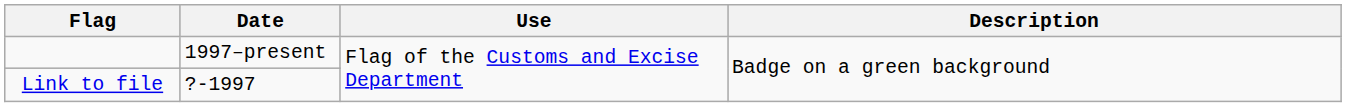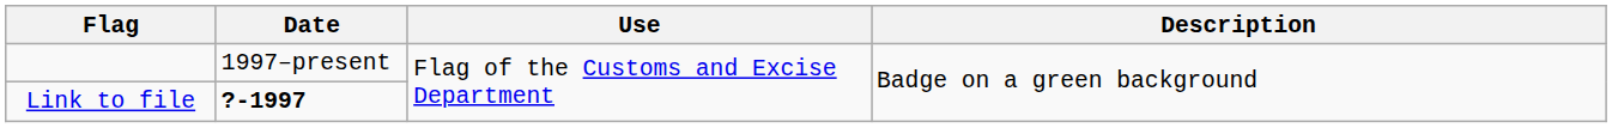Link to file | Date: normal -> bold
